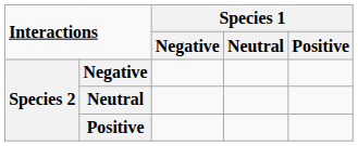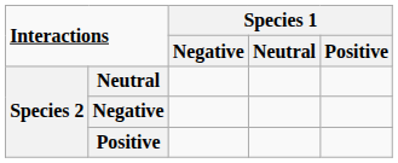row 3 | column 2: Negative -> Neutral
row 4 | column 2: Neutral -> Negative
